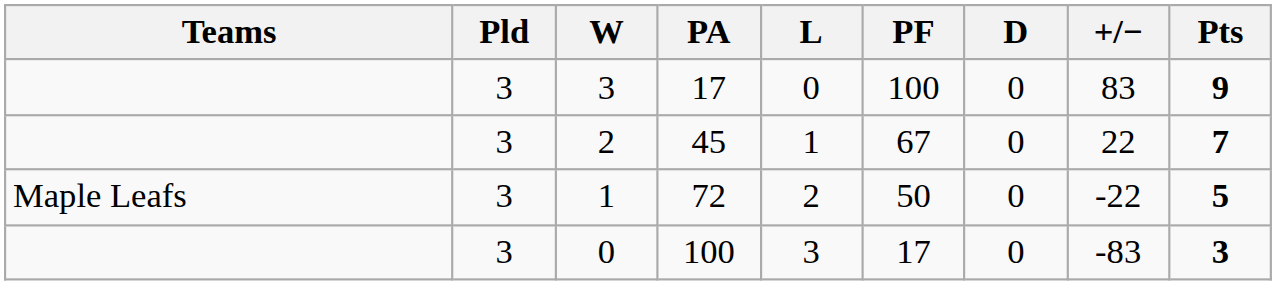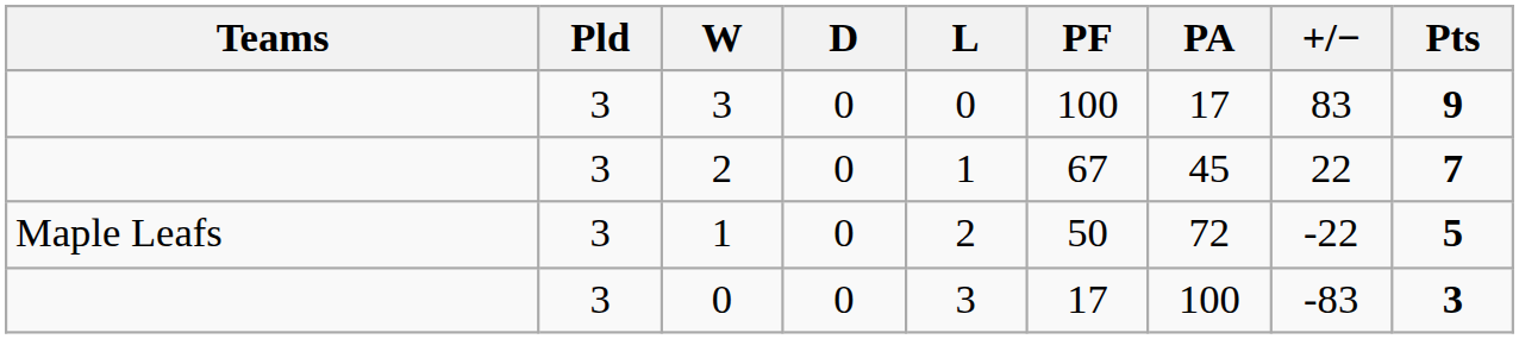columns swapped: D <-> PA
